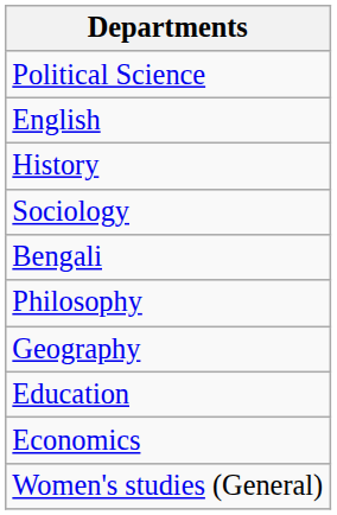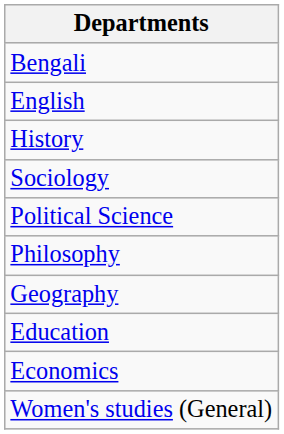row 2 | column 1: Political Science -> Bengali
row 6 | column 1: Bengali -> Political Science
